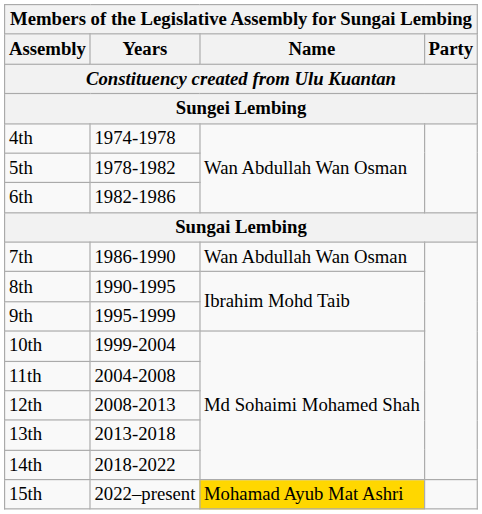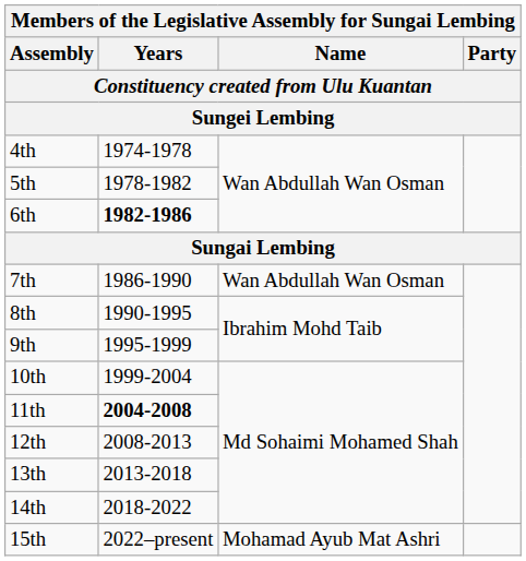6th | Years: normal -> bold
11th | Years: normal -> bold
15th | Name: gold background -> no background
